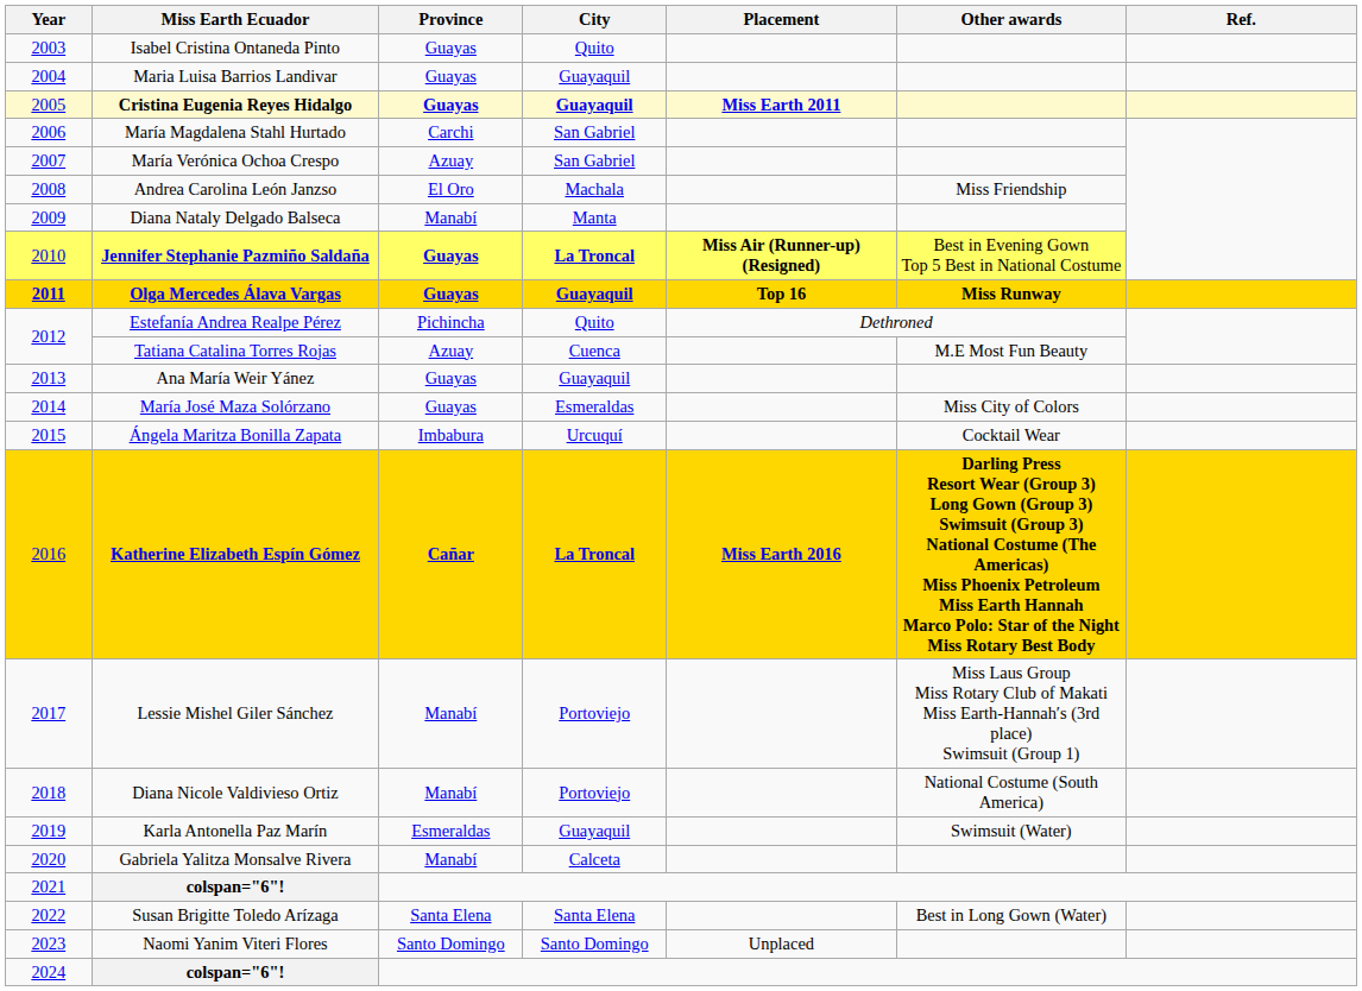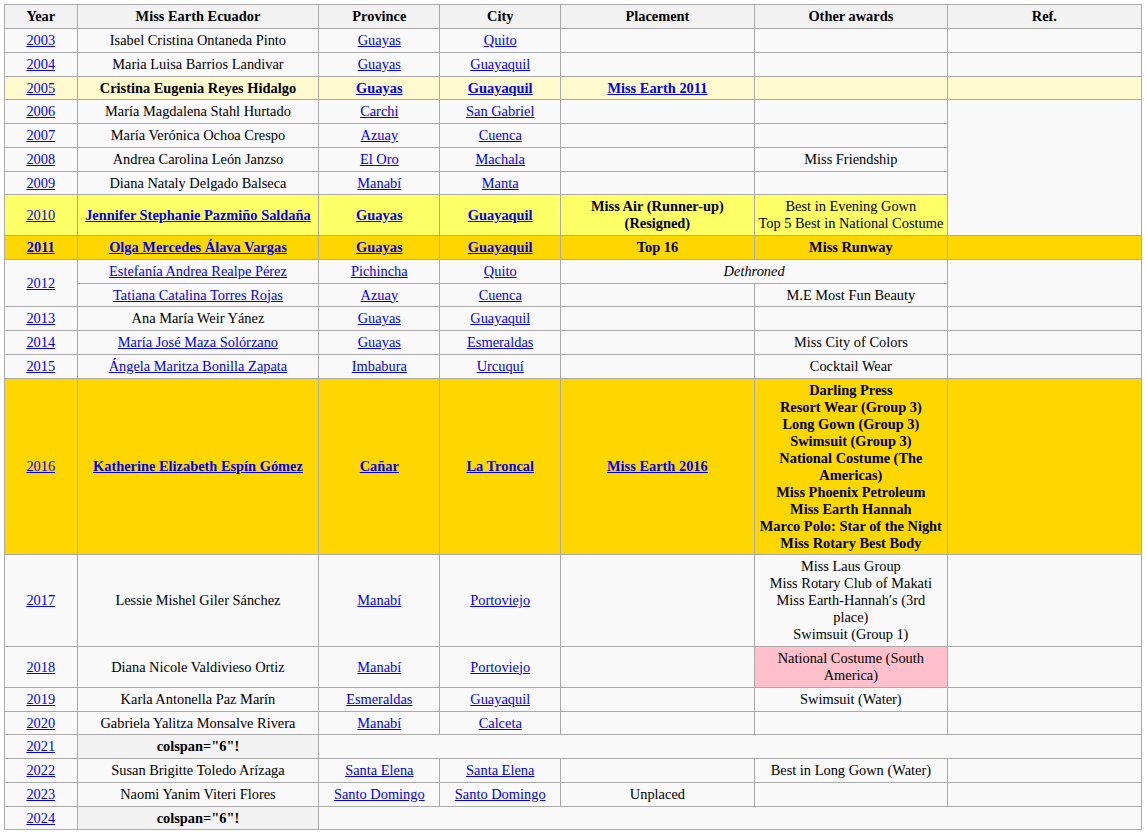María Verónica Ochoa Crespo | City: San Gabriel -> Cuenca
Jennifer Stephanie Pazmiño Saldaña | City: La Troncal -> Guayaquil
Diana Nicole Valdivieso Ortiz | Other awards: no background -> pink background
